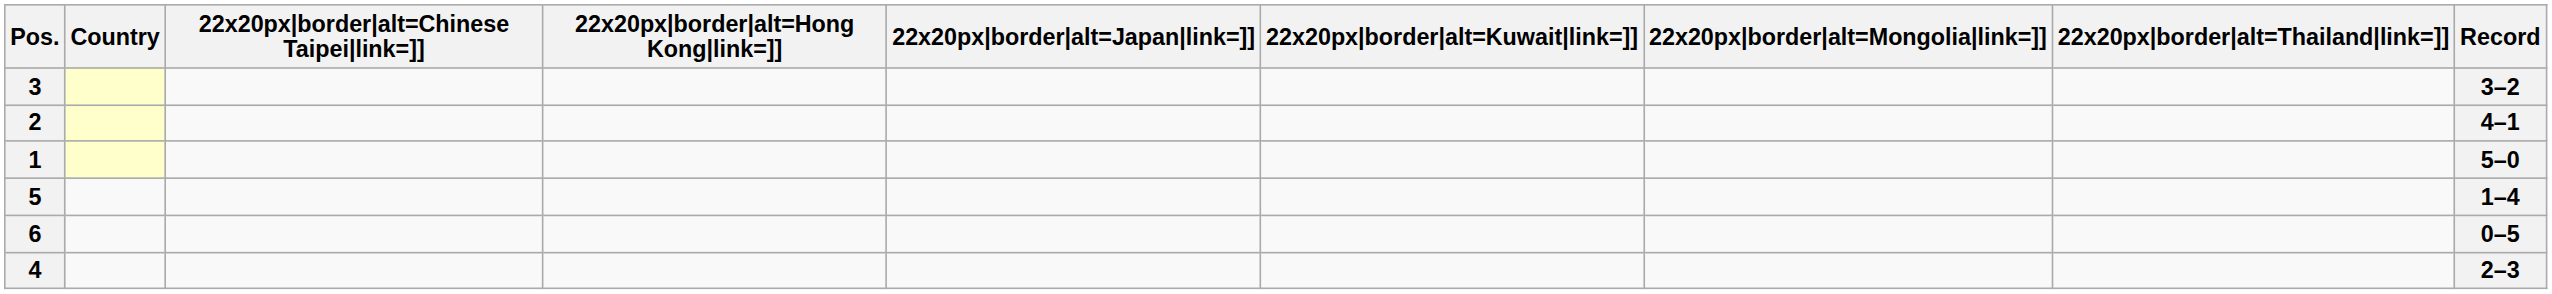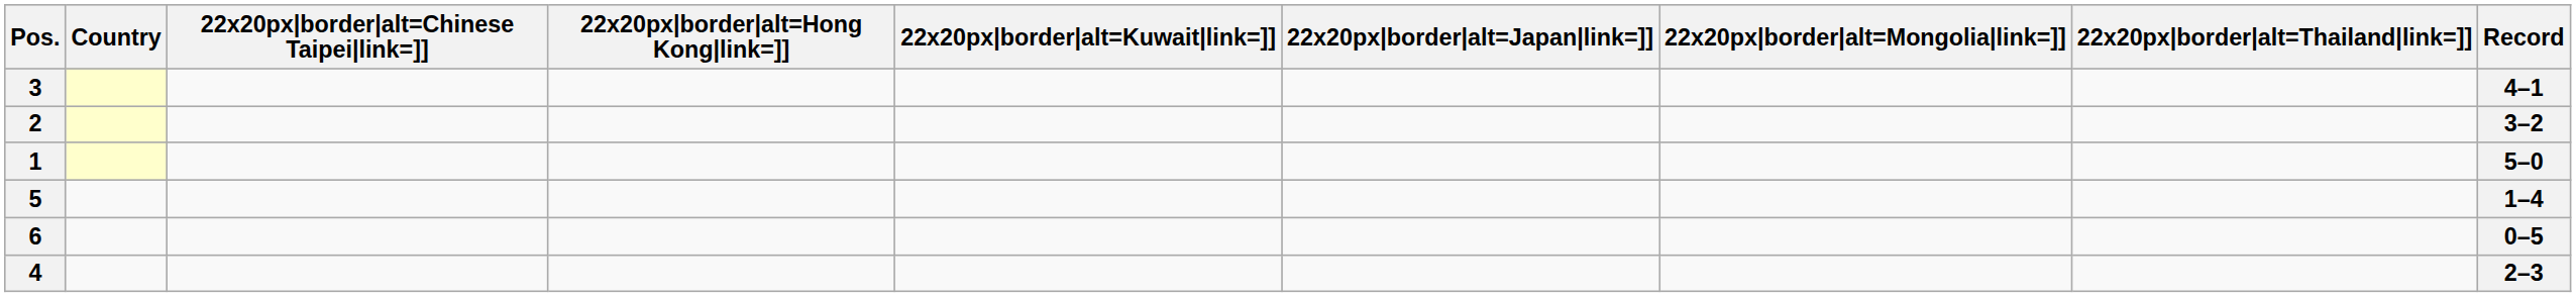columns swapped: 22x20px|border|alt=Japan|link=]] <-> 22x20px|border|alt=Kuwait|link=]]
3 | Record: 3–2 -> 4–1
2 | Record: 4–1 -> 3–2
